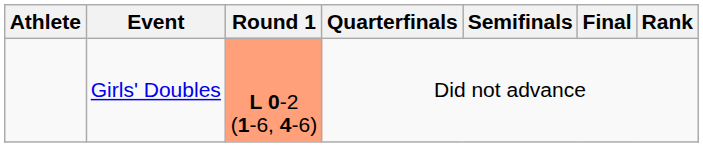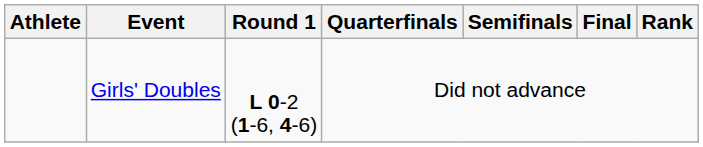Girls' Doubles | Round 1: lightsalmon background -> no background
